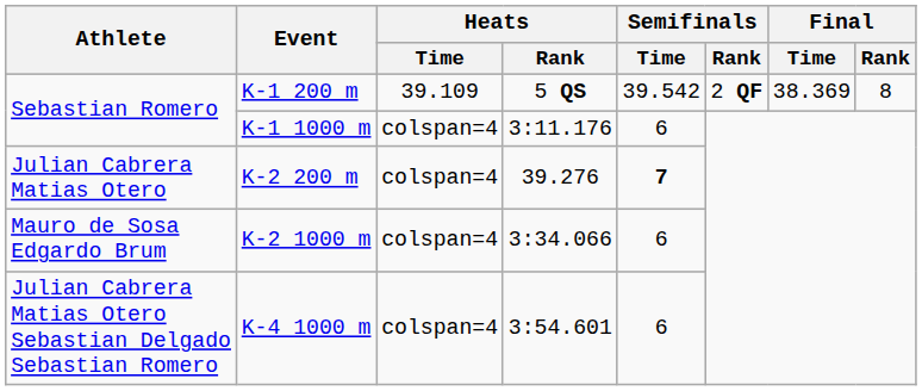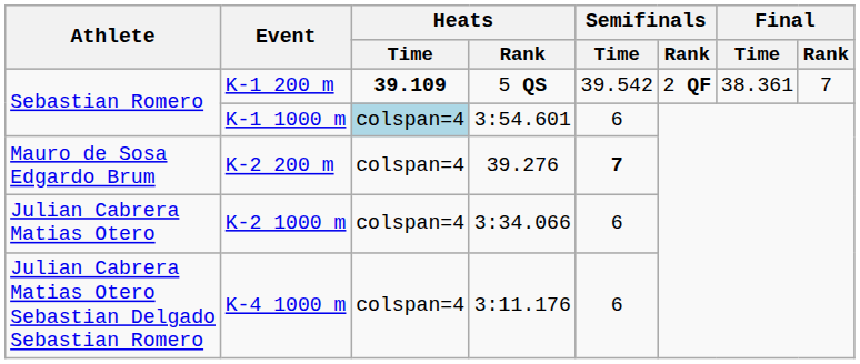K-1 200 m | Heats / Time: normal -> bold
K-1 200 m | Final / Time: 38.369 -> 38.361
K-1 200 m | Final / Rank: 8 -> 7
K-1 1000 m | Heats / Time: no background -> lightblue background
K-1 1000 m | Heats / Rank: 3:11.176 -> 3:54.601
K-2 200 m | Athlete: Julian Cabrera Matias Otero -> Mauro de Sosa Edgardo Brum
K-2 1000 m | Athlete: Mauro de Sosa Edgardo Brum -> Julian Cabrera Matias Otero
K-4 1000 m | Heats / Rank: 3:54.601 -> 3:11.176
